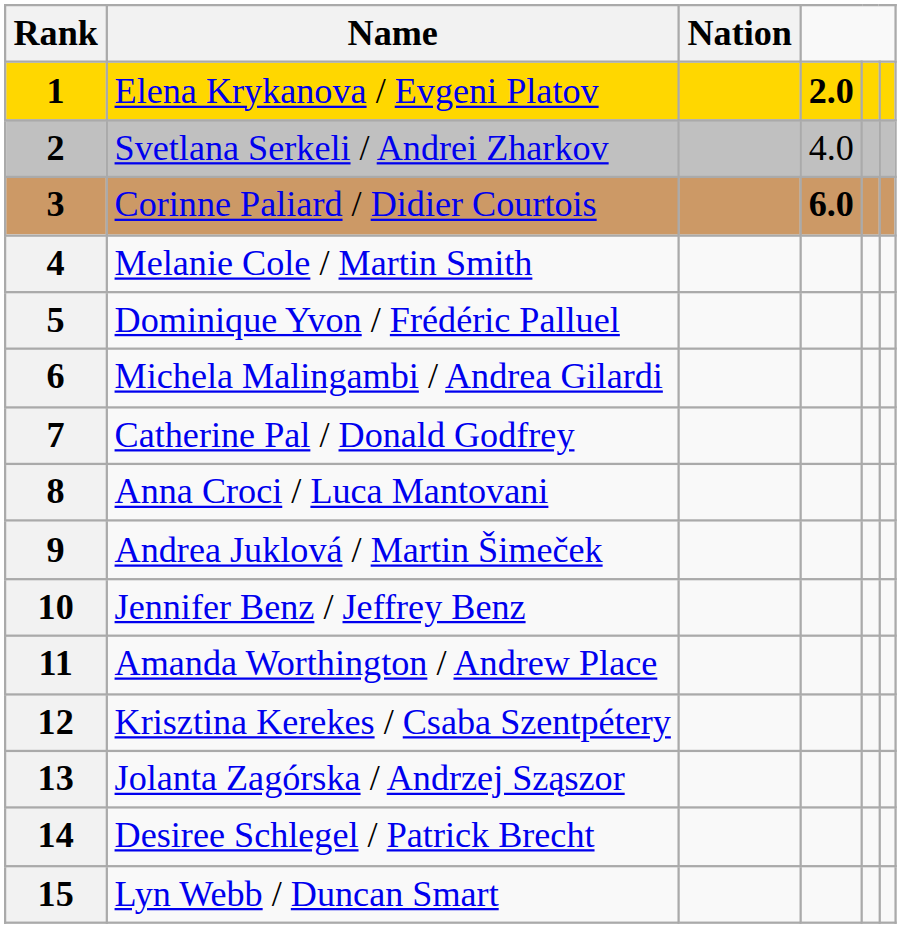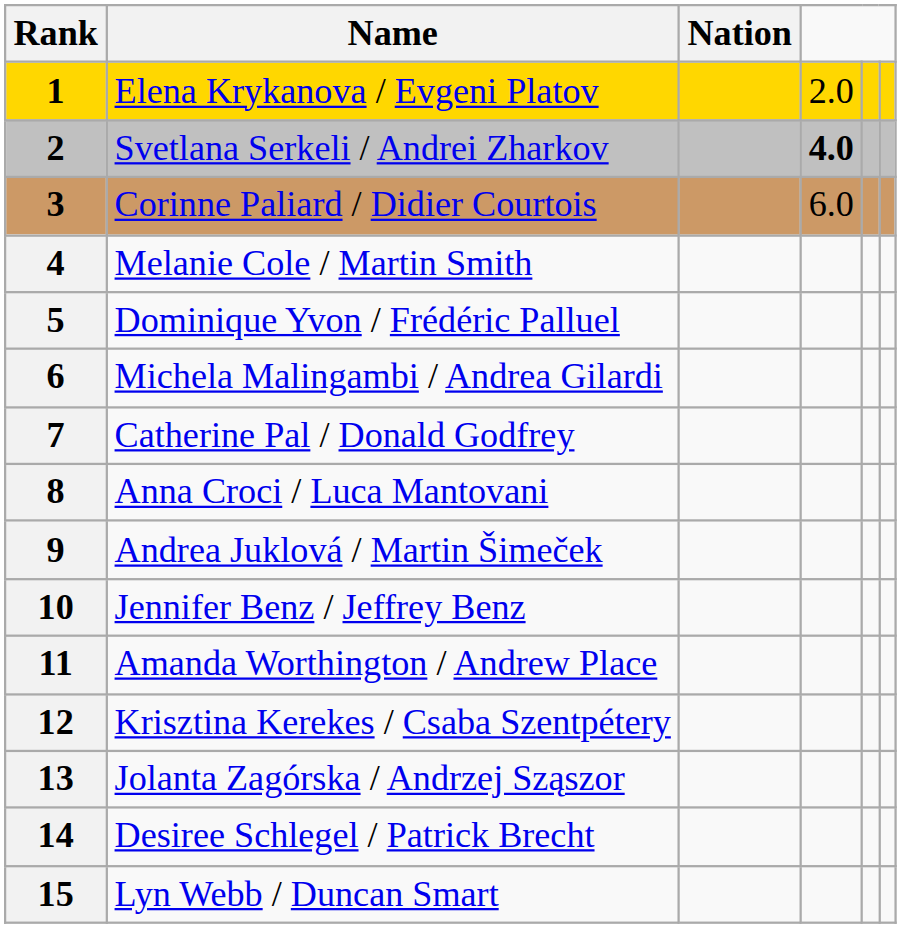Elena Krykanova / Evgeni Platov | column 4: bold -> normal
Svetlana Serkeli / Andrei Zharkov | column 4: normal -> bold
Corinne Paliard / Didier Courtois | column 4: bold -> normal
